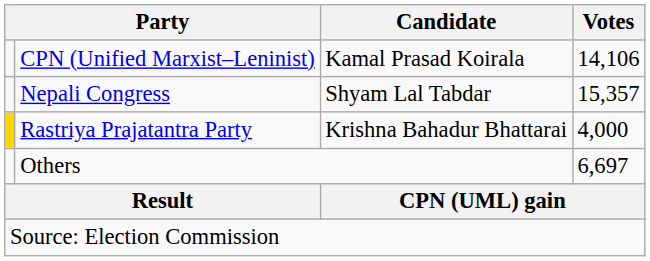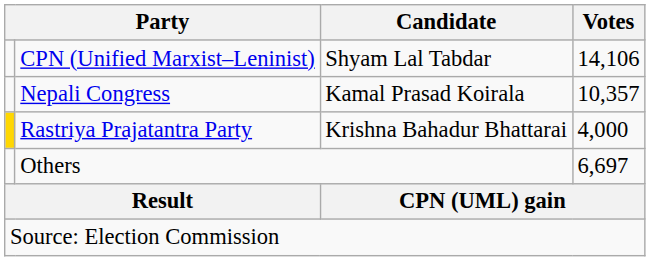CPN (Unified Marxist–Leninist) | Candidate: Kamal Prasad Koirala -> Shyam Lal Tabdar
Nepali Congress | Candidate: Shyam Lal Tabdar -> Kamal Prasad Koirala
Nepali Congress | Votes: 15,357 -> 10,357
